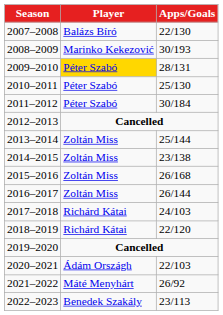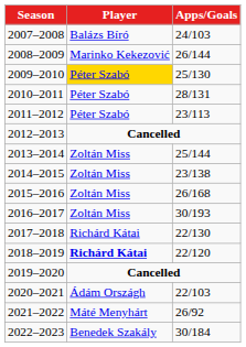2007–2008 | Apps/Goals: 22/130 -> 24/103
2008–2009 | Apps/Goals: 30/193 -> 26/144
2009–2010 | Apps/Goals: 28/131 -> 25/130
2010–2011 | Apps/Goals: 25/130 -> 28/131
2011–2012 | Apps/Goals: 30/184 -> 23/113
2016–2017 | Apps/Goals: 26/144 -> 30/193
2017–2018 | Apps/Goals: 24/103 -> 22/130
2018–2019 | Player: normal -> bold
2022–2023 | Apps/Goals: 23/113 -> 30/184
